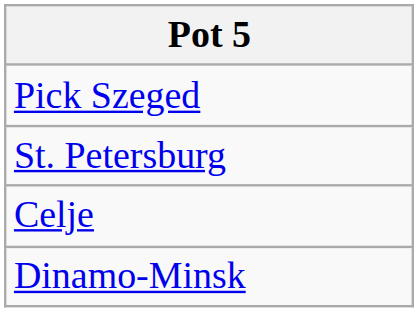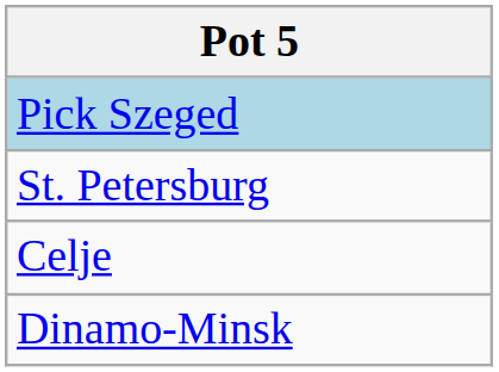row 2 | column 1: no background -> lightblue background
